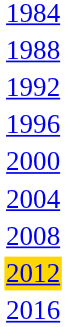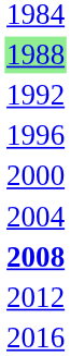1988 | column 1: no background -> lightgreen background
2008 | column 1: normal -> bold
2012 | column 1: gold background -> no background
